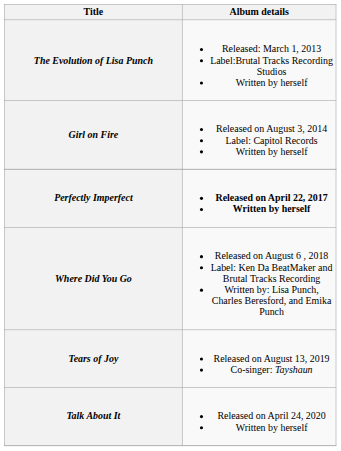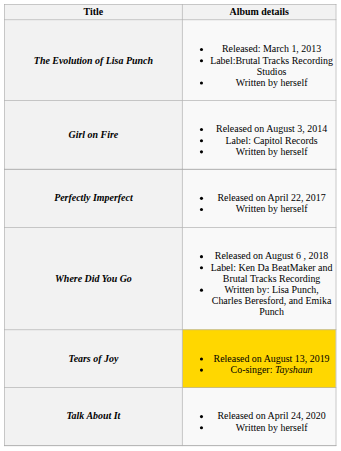Perfectly Imperfect | Album details: bold -> normal
Tears of Joy | Album details: no background -> gold background
